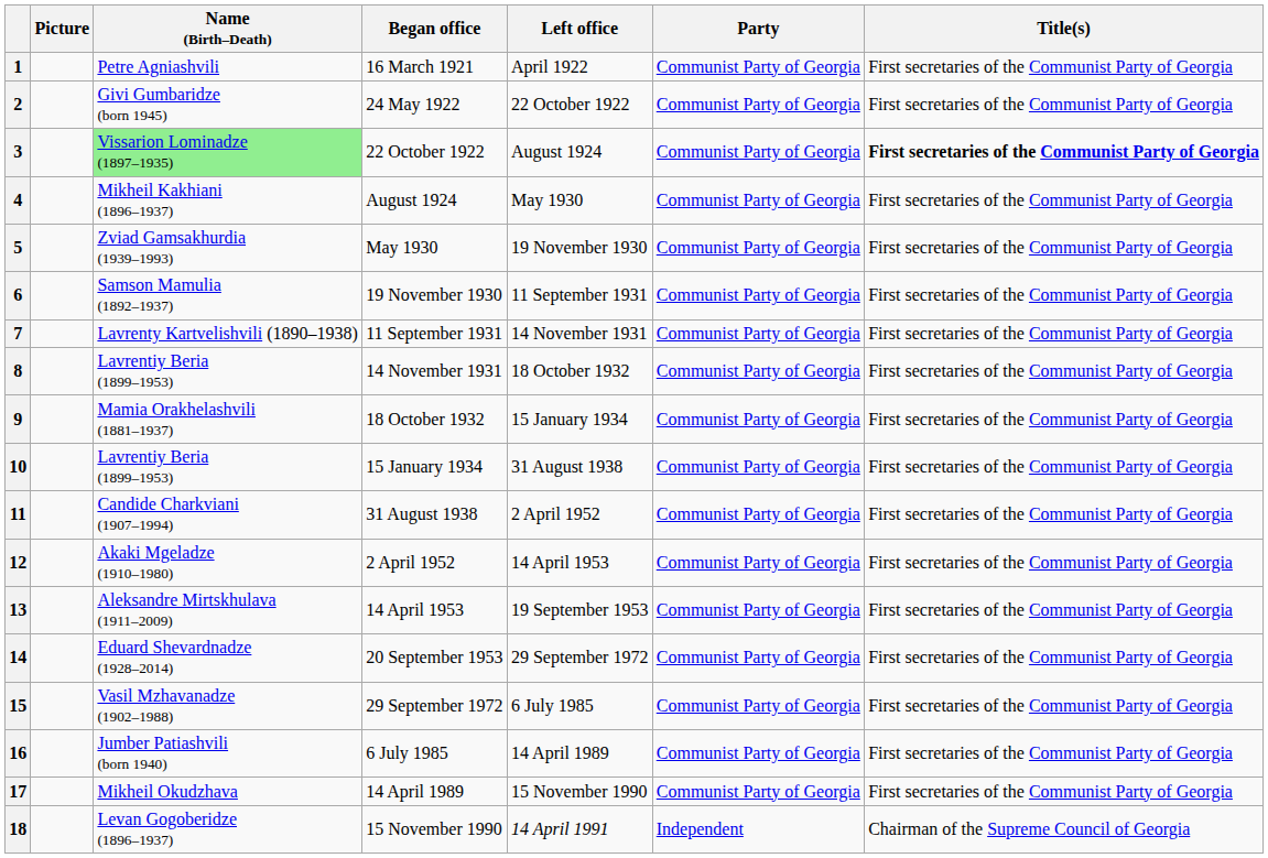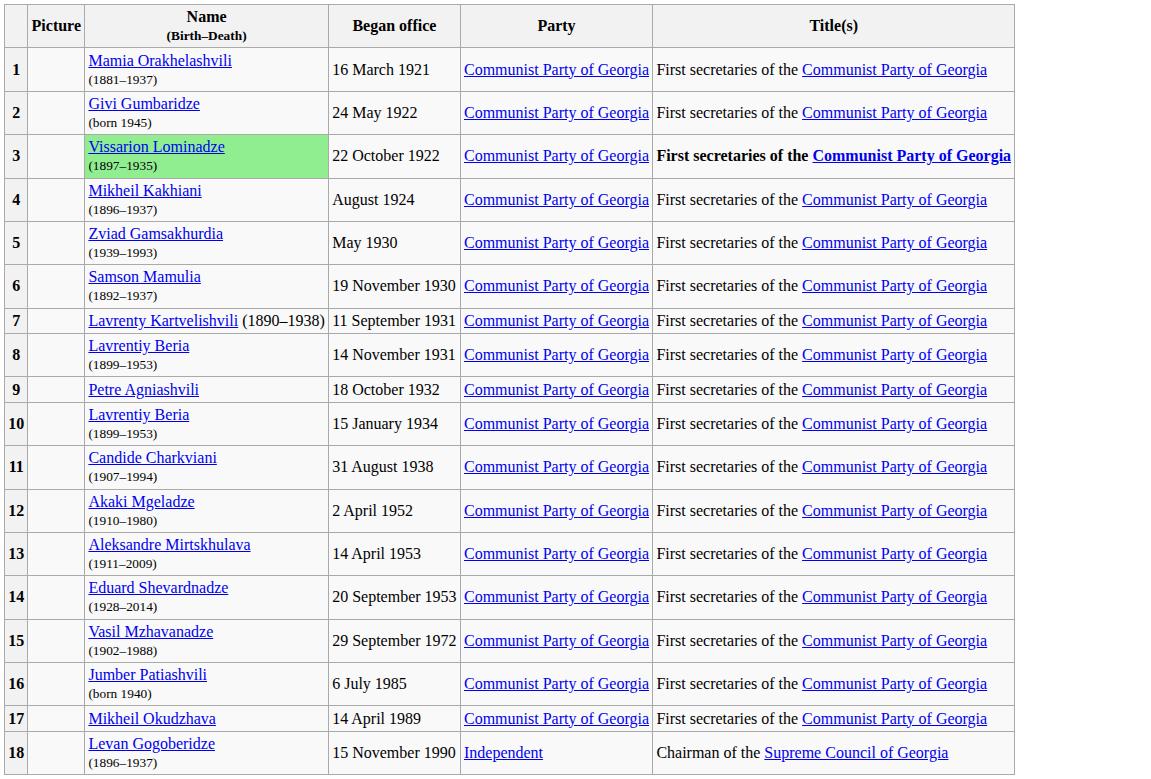- column: Left office | April 1922 | 22 October 1922 | August 1924 | May 1930 | 19 November 1930 | 11 September 1931 | 14 November 1931 | 18 October 1932 | 15 January 1934 | 31 August 1938 | 2 April 1952 | 14 April 1953 | 19 September 1953 | 29 September 1972 | 6 July 1985 | 14 April 1989 | 15 November 1990 | 14 April 1991
1 | Name (Birth–Death): Petre Agniashvili -> Mamia Orakhelashvili (1881–1937)
9 | Name (Birth–Death): Mamia Orakhelashvili (1881–1937) -> Petre Agniashvili
